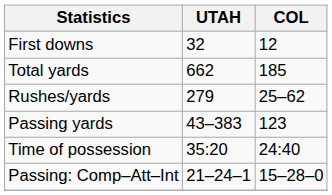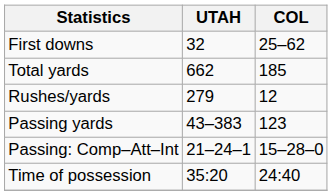First downs | COL: 12 -> 25–62
Rushes/yards | COL: 25–62 -> 12
rows swapped: Passing: Comp–Att–Int <-> Time of possession
